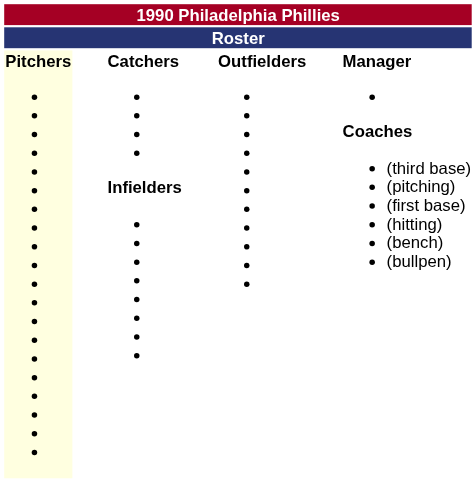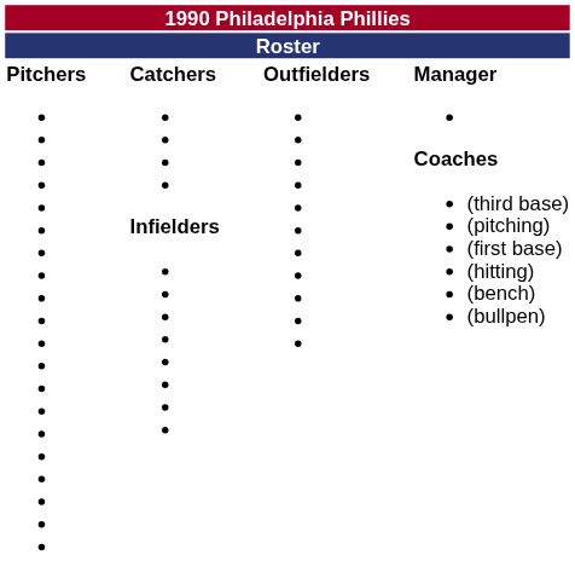Pitchers | column 1: lightyellow background -> no background
